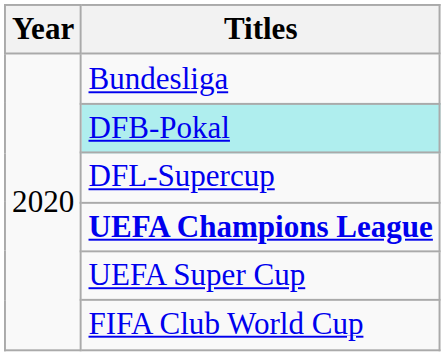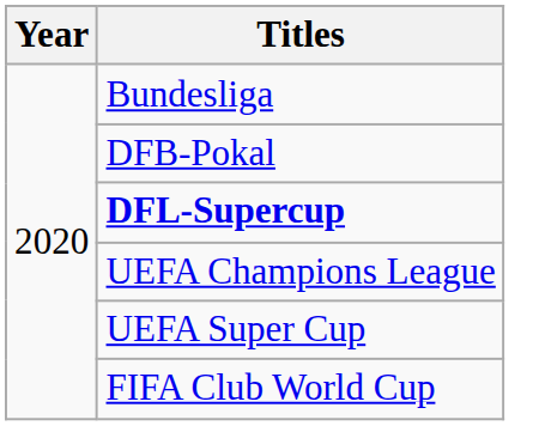DFB-Pokal | Titles: paleturquoise background -> no background
DFL-Supercup | Titles: normal -> bold
UEFA Champions League | Titles: bold -> normal
